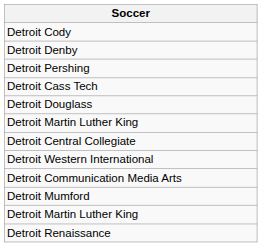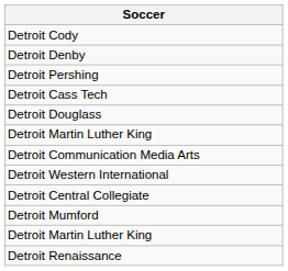row 8 | column 1: Detroit Central Collegiate -> Detroit Communication Media Arts
row 10 | column 1: Detroit Communication Media Arts -> Detroit Central Collegiate
